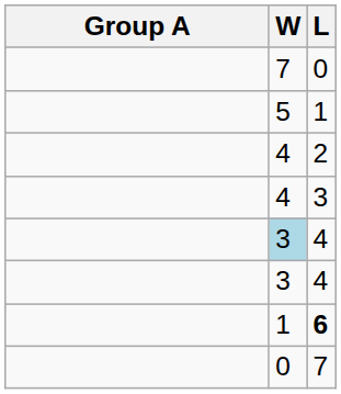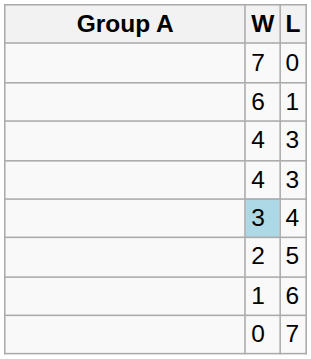row 3 | W: 5 -> 6
row 4 | L: 2 -> 3
row 7 | W: 3 -> 2
row 7 | L: 4 -> 5
row 8 | L: bold -> normal
